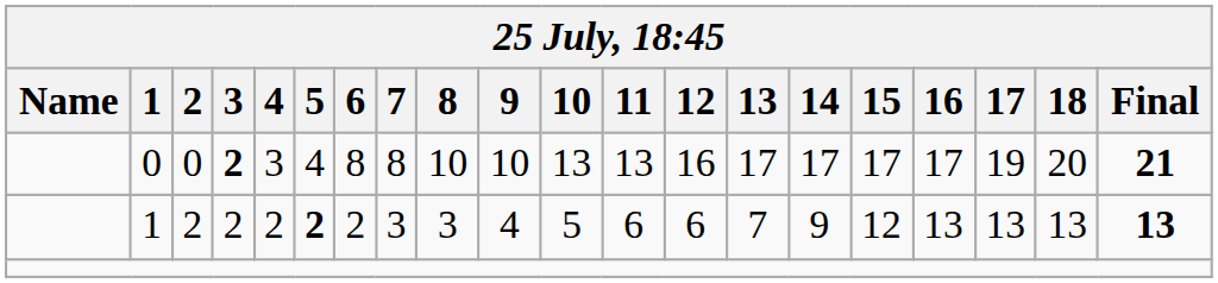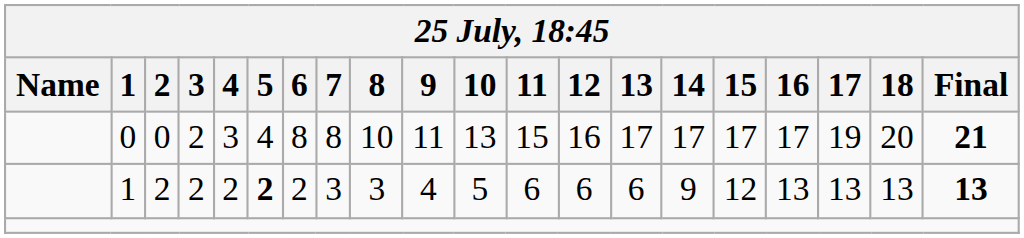row 3 | 3: bold -> normal
row 3 | 9: 10 -> 11
row 3 | 11: 13 -> 15
row 4 | 13: 7 -> 6
